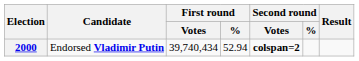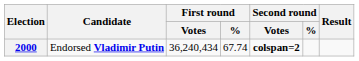2000 | First round / Votes: 39,740,434 -> 36,240,434
2000 | First round / %: 52.94 -> 67.74
